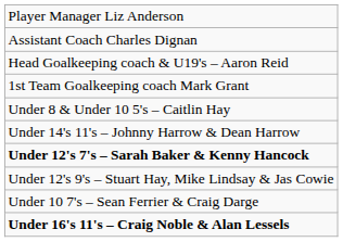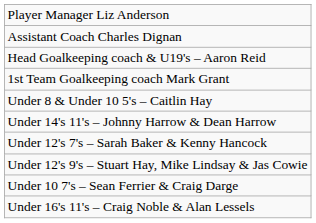row 7 | column 1: bold -> normal
row 10 | column 1: bold -> normal
